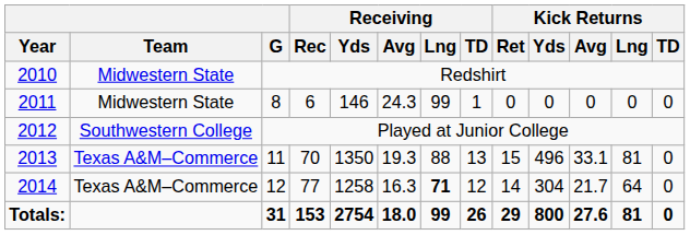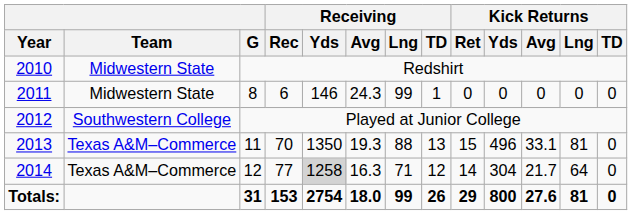2014 | Receiving / Yds: no background -> lightgrey background
2014 | Receiving / Lng: bold -> normal
